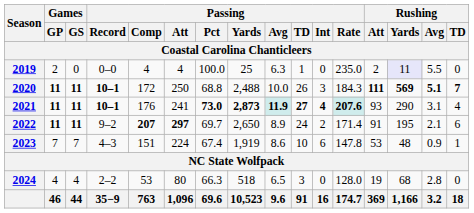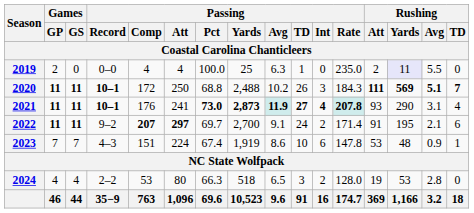2020 | Passing / Avg: 10.0 -> 10.2
2021 | Passing / Rate: 207.6 -> 207.8
2022 | Passing / Yards: 2,650 -> 2,700
2022 | Passing / Avg: 8.9 -> 9.1
2024 | Passing / Int: 0 -> 2
2024 | Rushing / Yards: 68 -> 53
